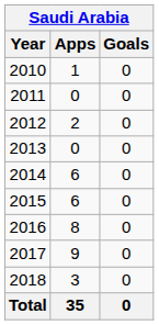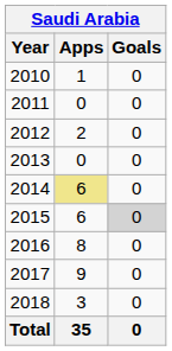2014 | Apps: no background -> khaki background
2015 | Goals: no background -> lightgrey background
